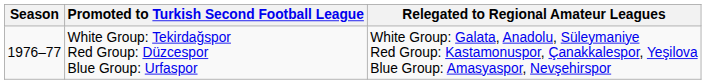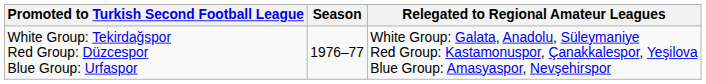columns swapped: Season <-> Promoted to Turkish Second Football League
